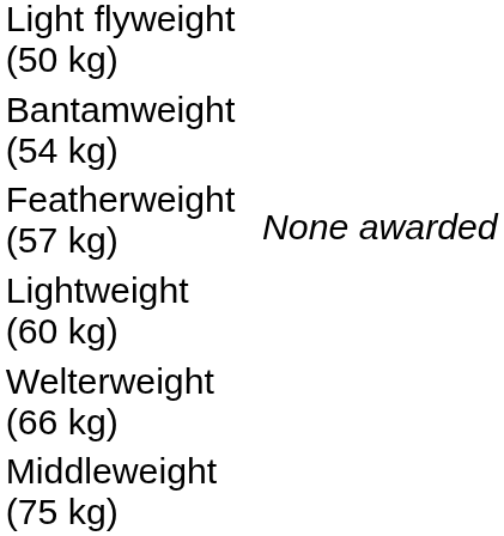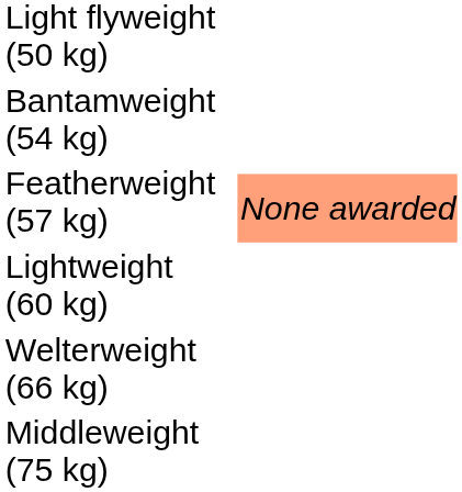Featherweight (57 kg) / None awarded | column 2: no background -> lightsalmon background
